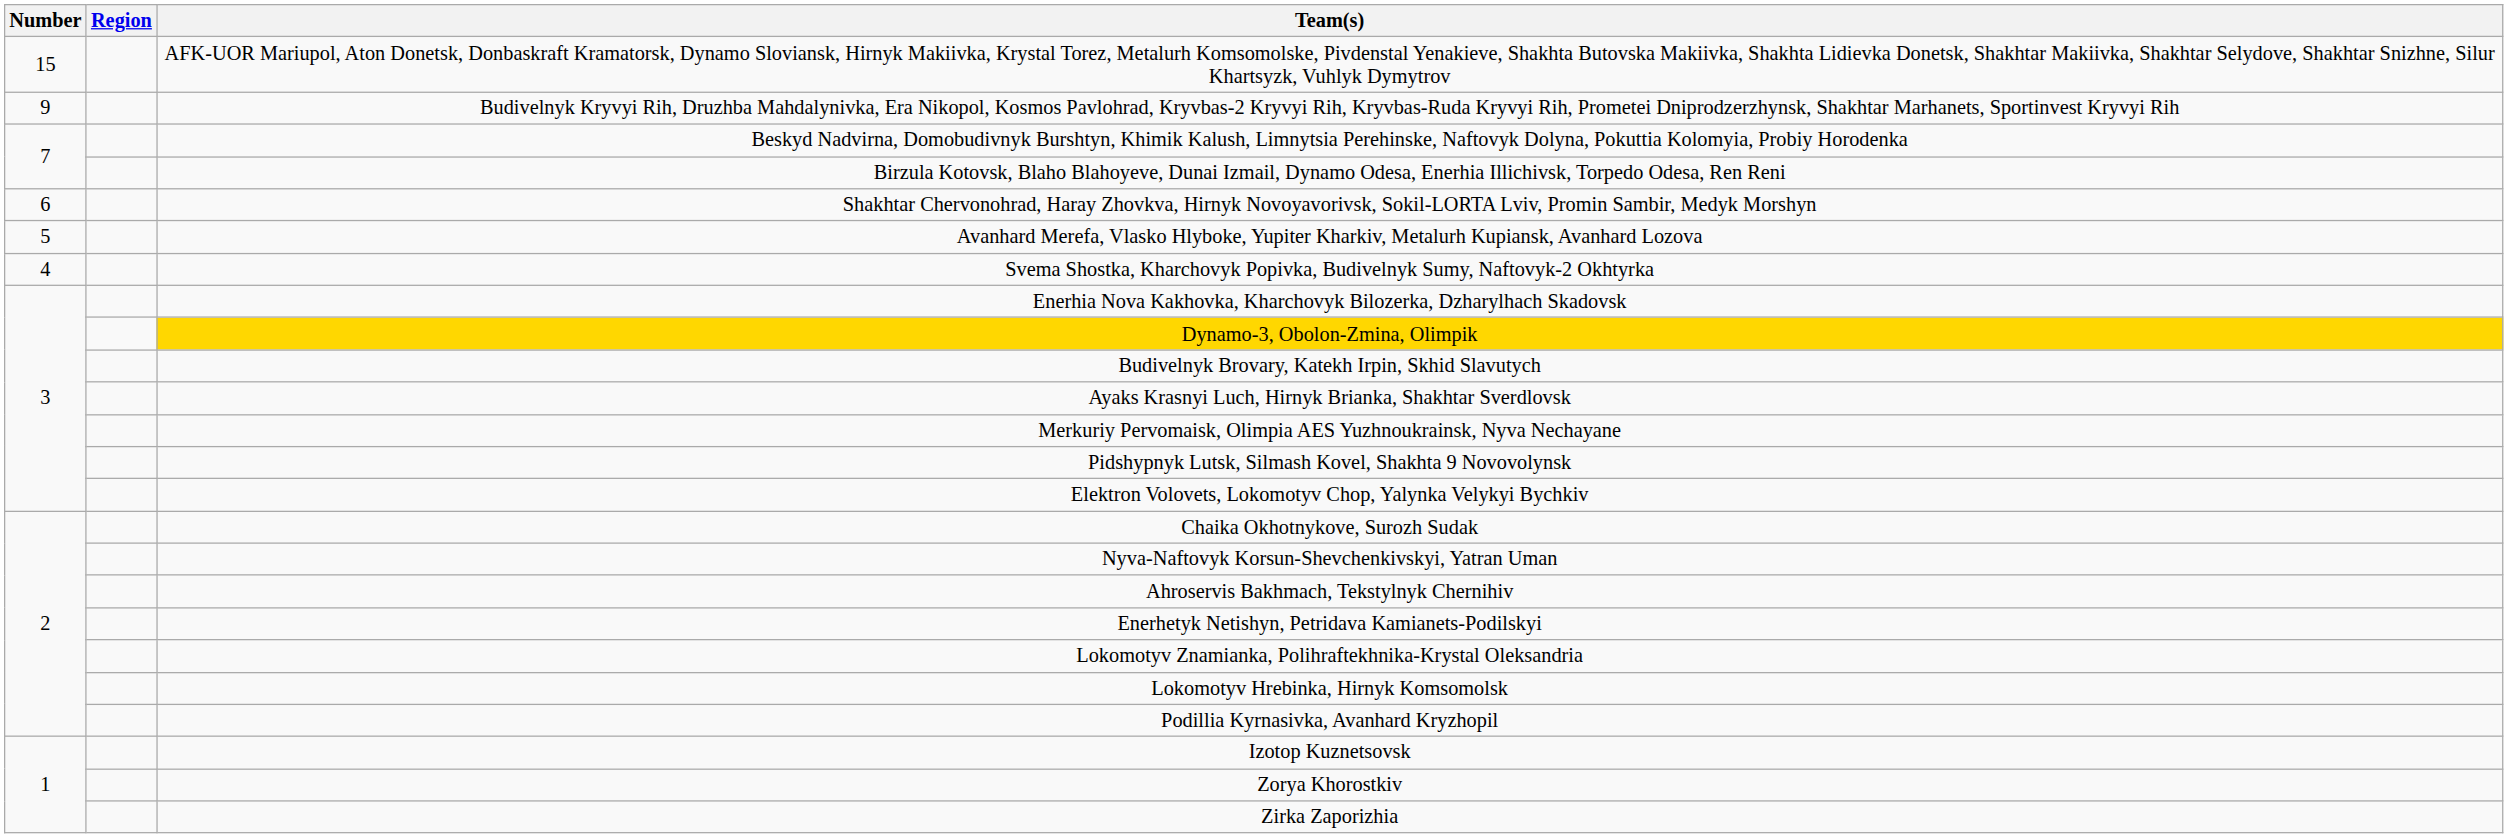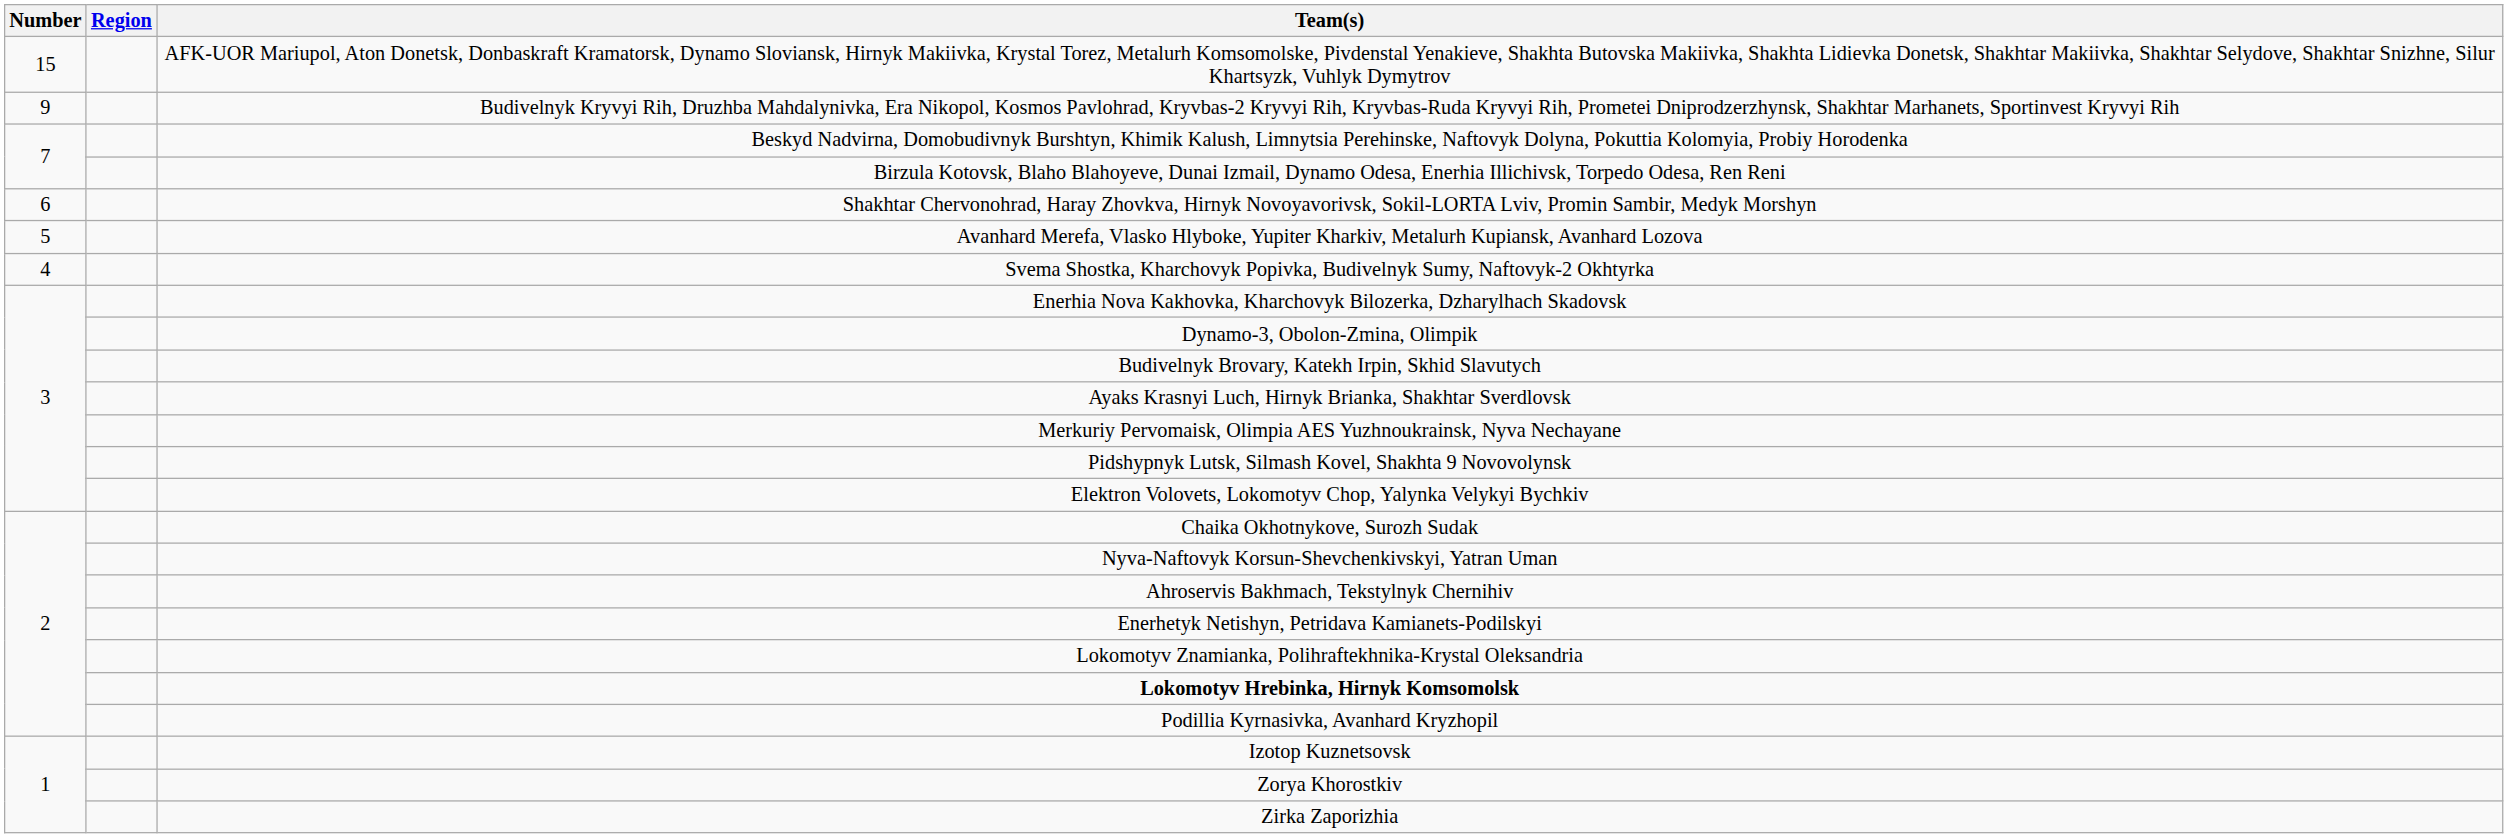Dynamo-3, Obolon-Zmina, Olimpik | Team(s): gold background -> no background
Lokomotyv Hrebinka, Hirnyk Komsomolsk | Team(s): normal -> bold
